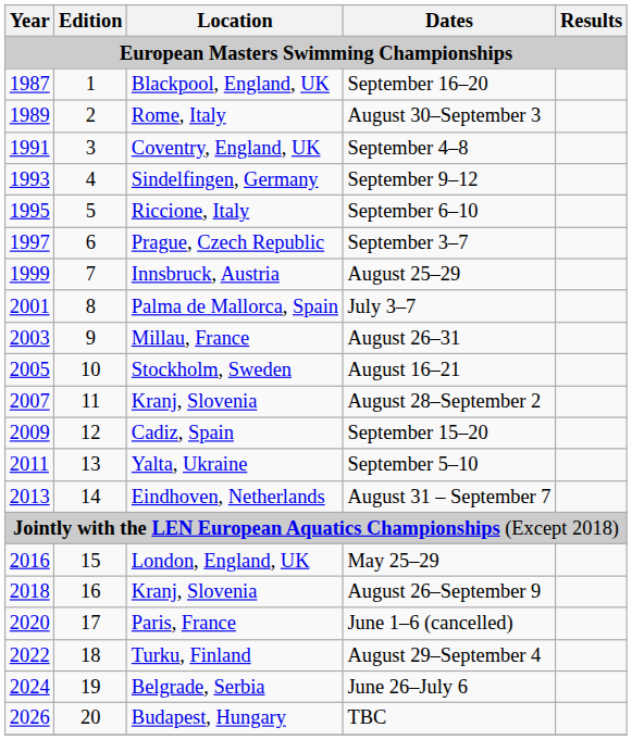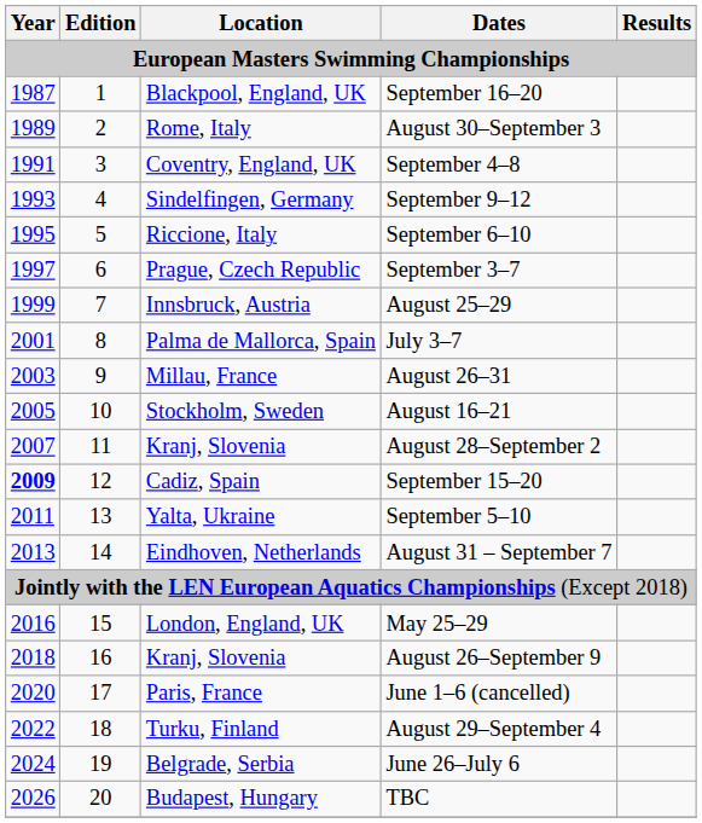September 15–20 | Year: normal -> bold
